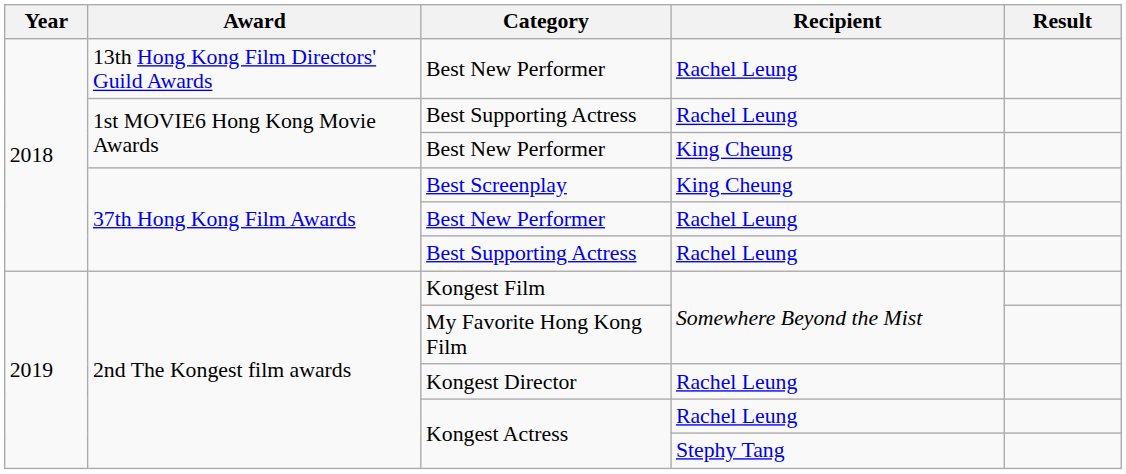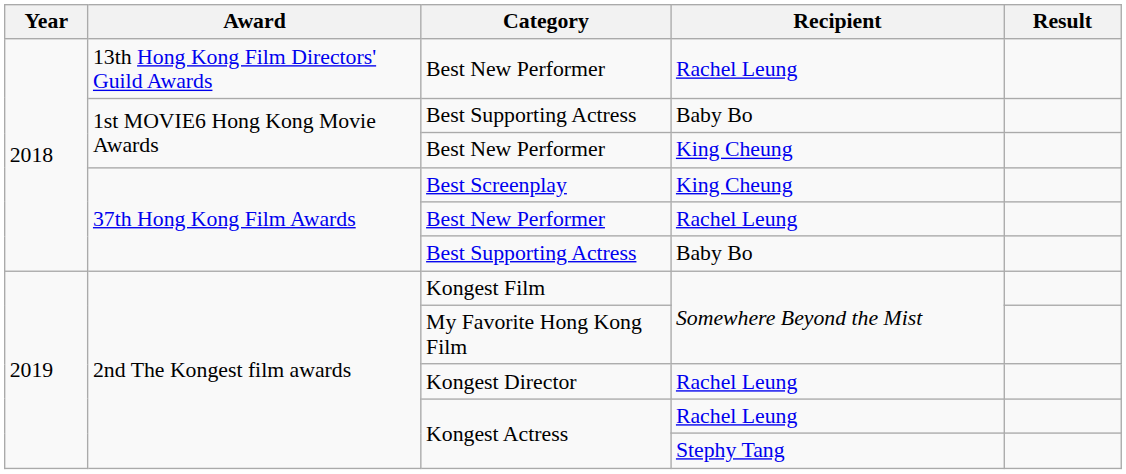1st MOVIE6 Hong Kong Movie Awards / Best Supporting Actress | Recipient: Rachel Leung -> Baby Bo
37th Hong Kong Film Awards / Best Supporting Actress | Recipient: Rachel Leung -> Baby Bo
